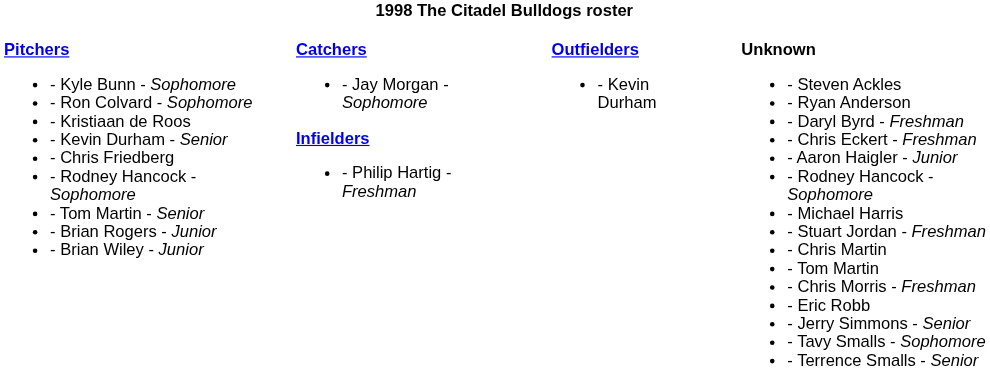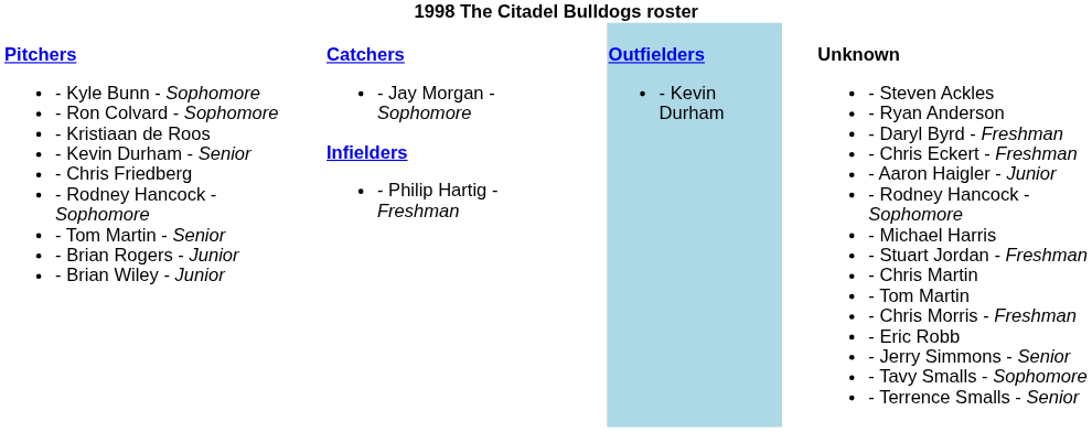row 2 | column 3: no background -> lightblue background
